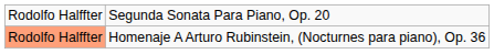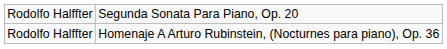row 2 | column 1: lightsalmon background -> no background
